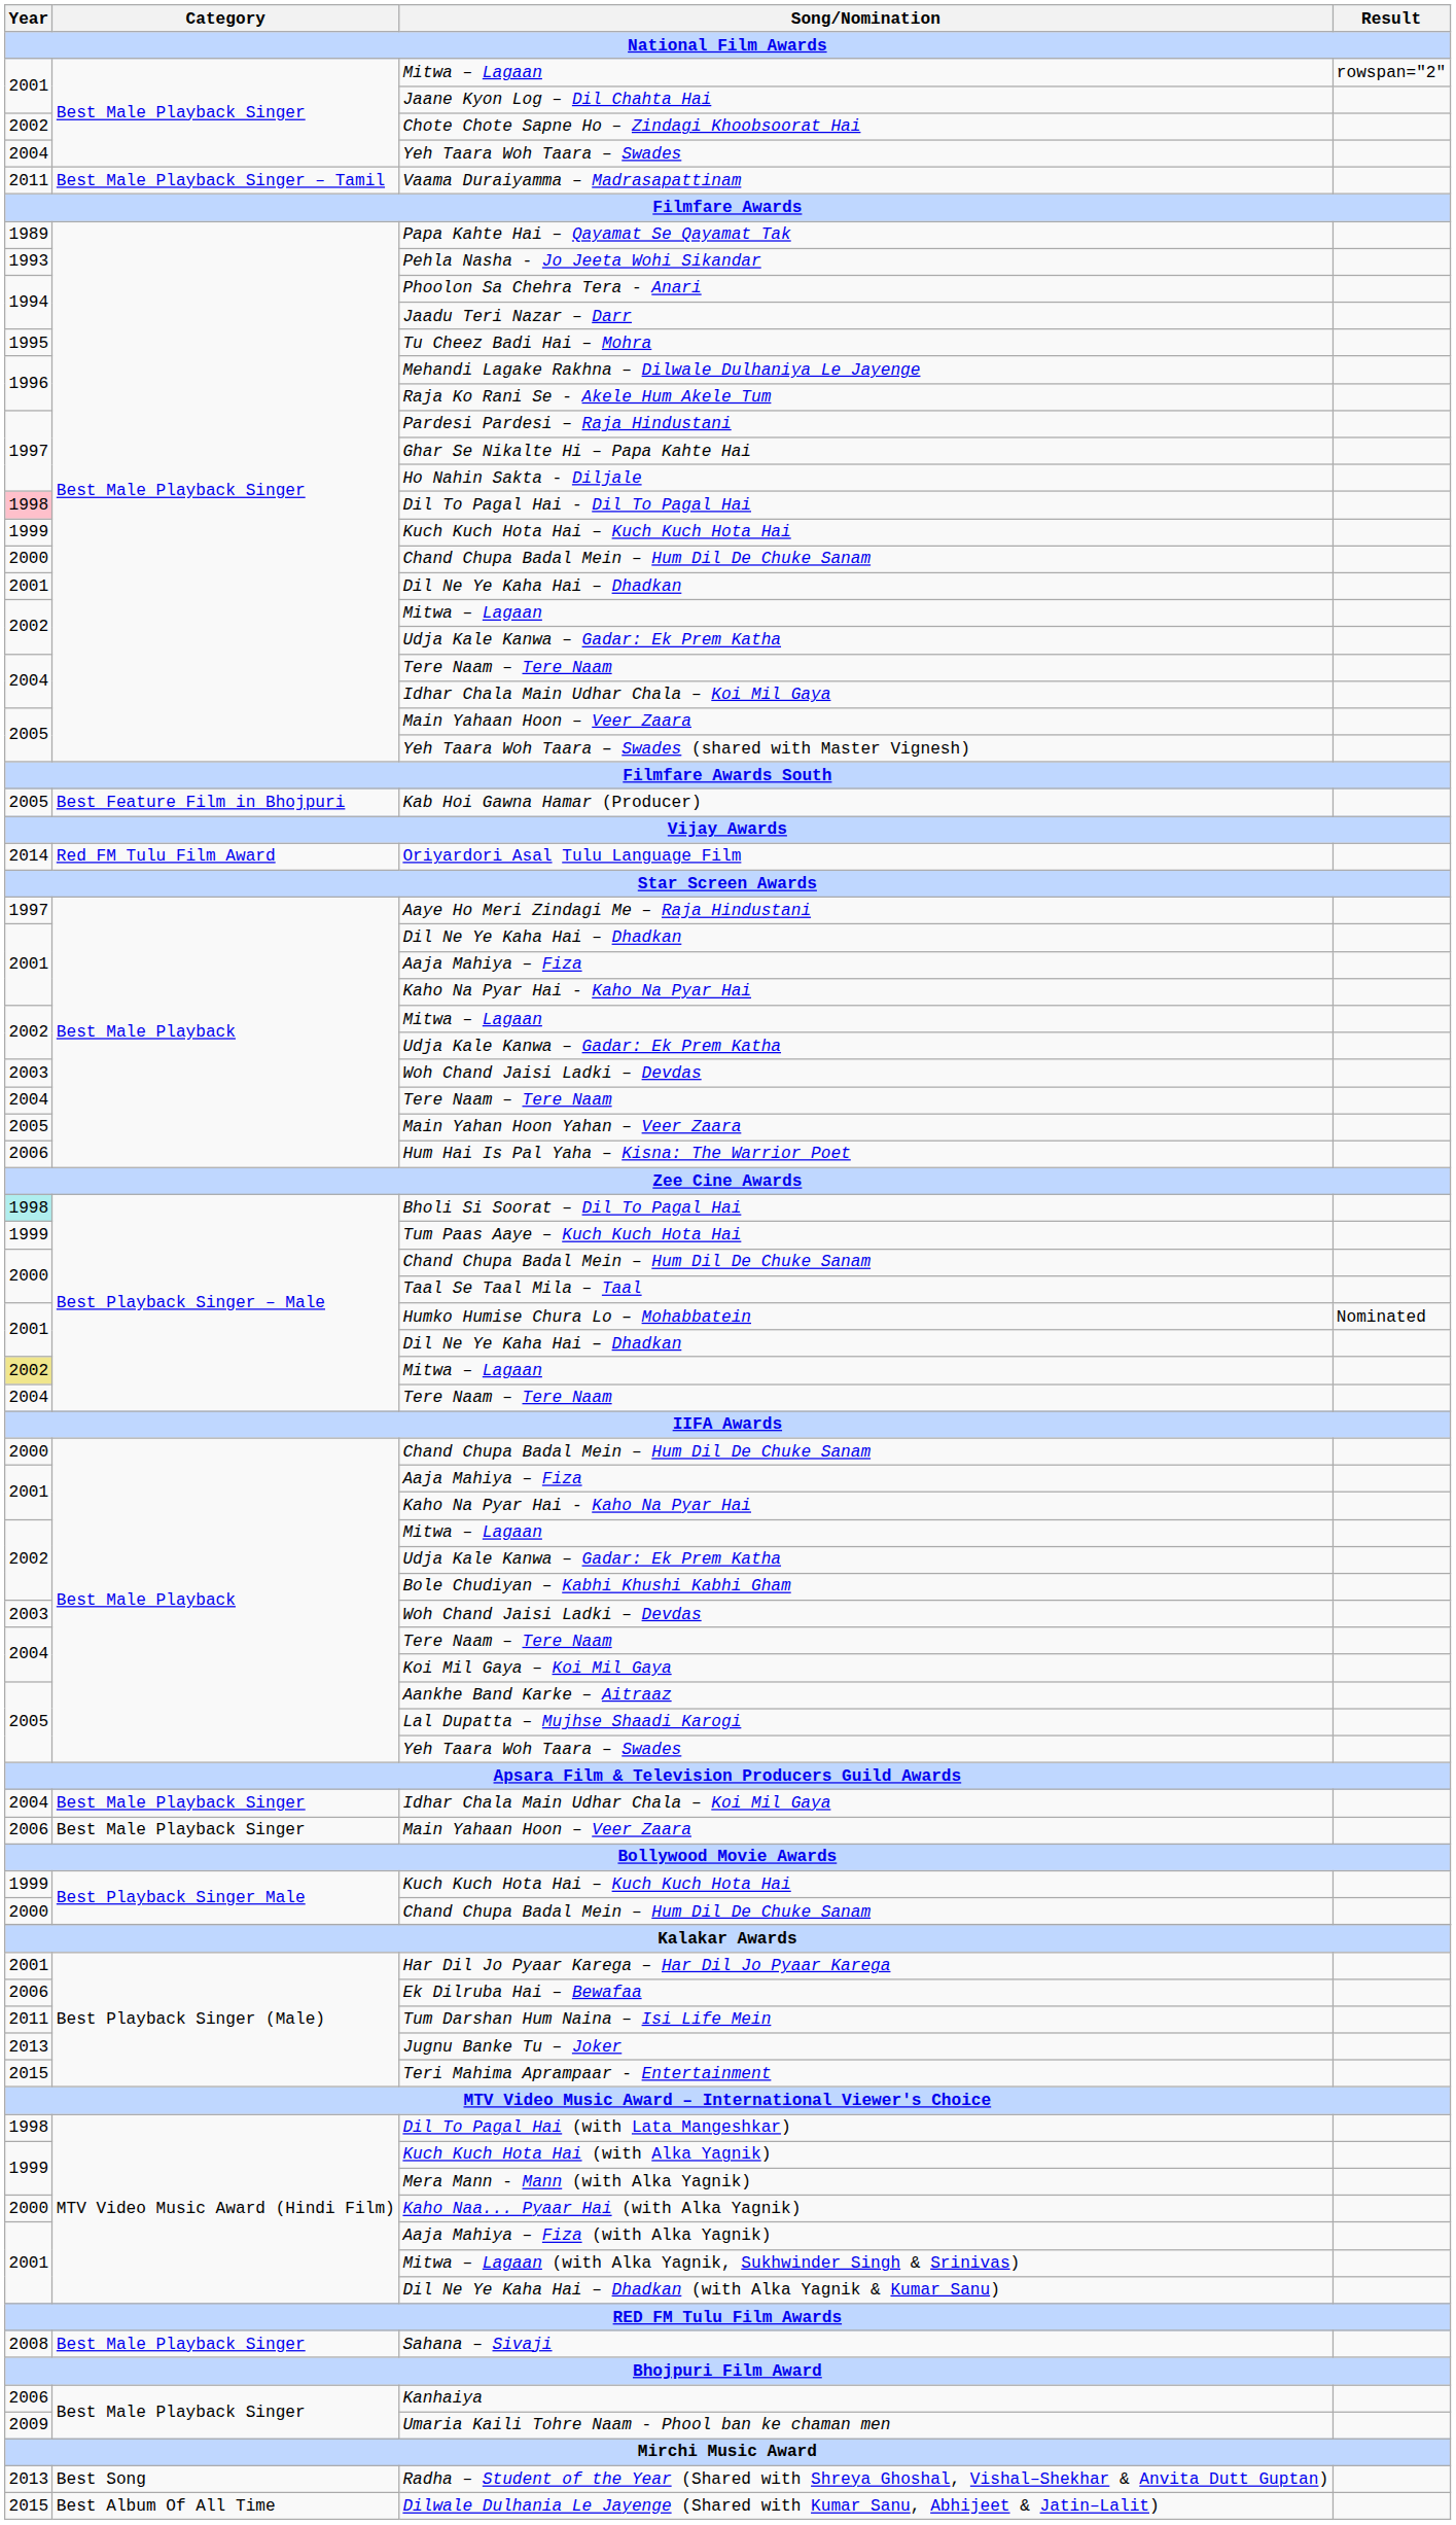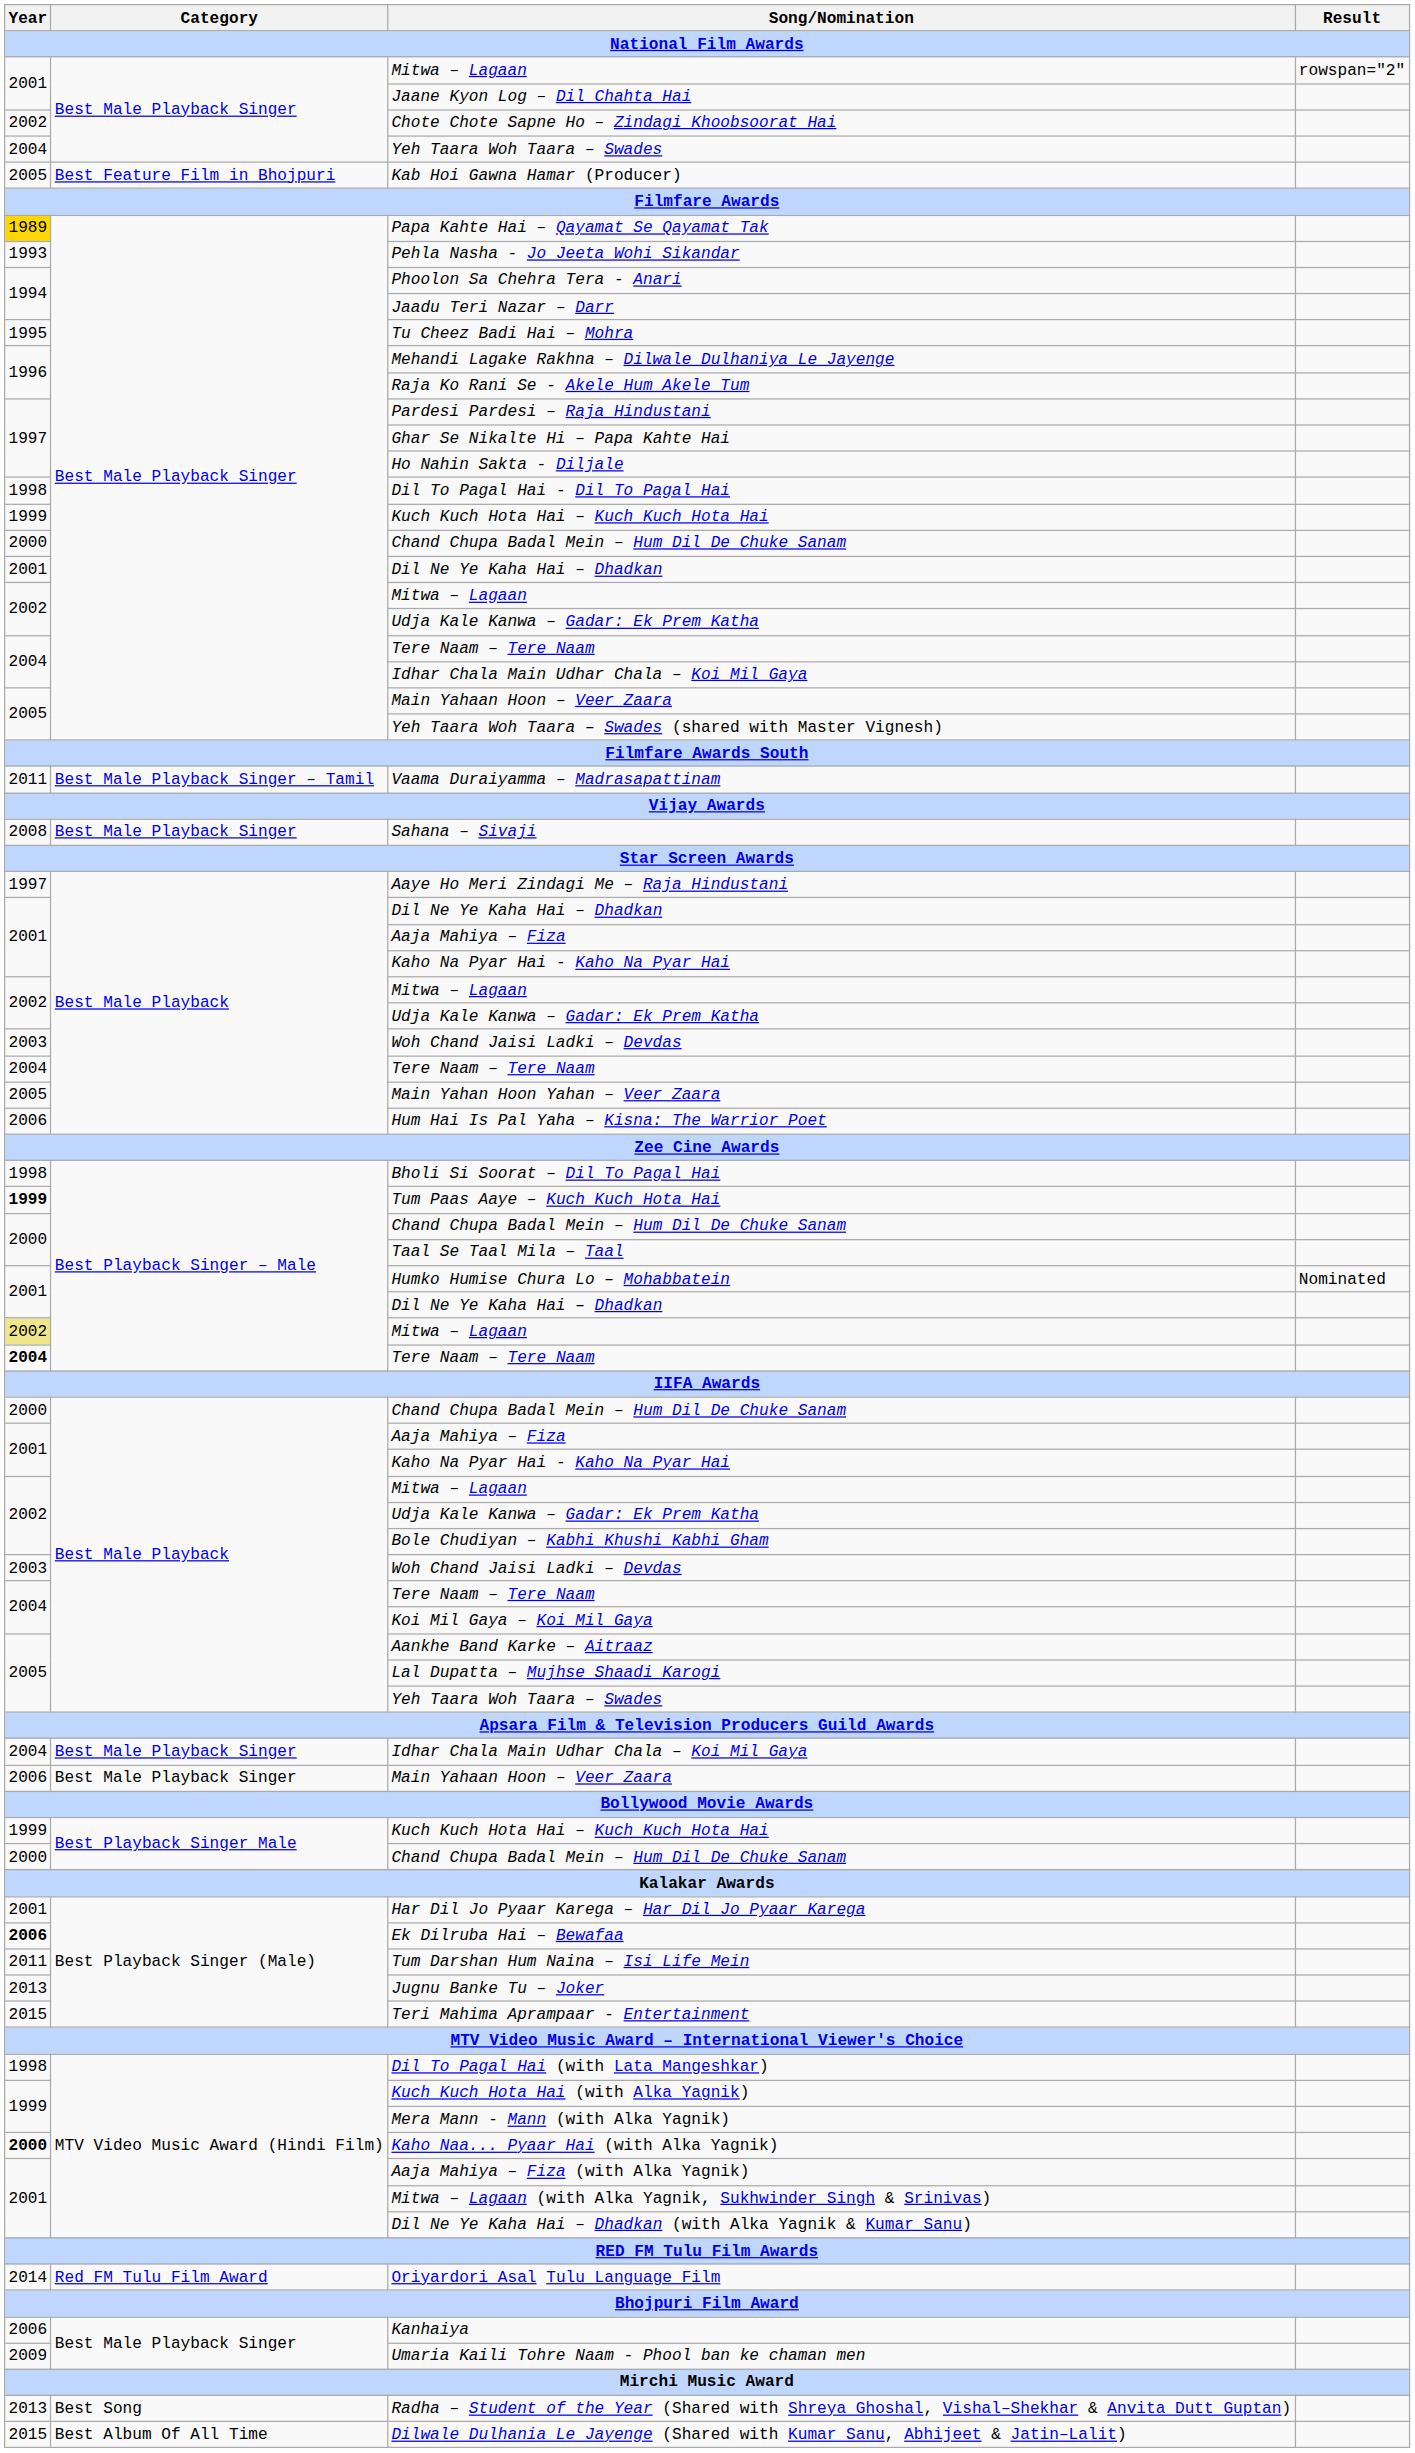rows swapped: Kab Hoi Gawna Hamar (Producer) <-> Vaama Duraiyamma – Madrasapattinam
Papa Kahte Hai – Qayamat Se Qayamat Tak | Year: no background -> gold background
Dil To Pagal Hai - Dil To Pagal Hai | Year: pink background -> no background
rows swapped: Sahana – Sivaji <-> Oriyardori Asal Tulu Language Film
Bholi Si Soorat – Dil To Pagal Hai | Year: paleturquoise background -> no background
Tum Paas Aaye – Kuch Kuch Hota Hai | Year: normal -> bold
Best Playback Singer – Male / Tere Naam – Tere Naam | Year: normal -> bold
Ek Dilruba Hai – Bewafaa | Year: normal -> bold
Kaho Naa... Pyaar Hai (with Alka Yagnik) | Year: normal -> bold
